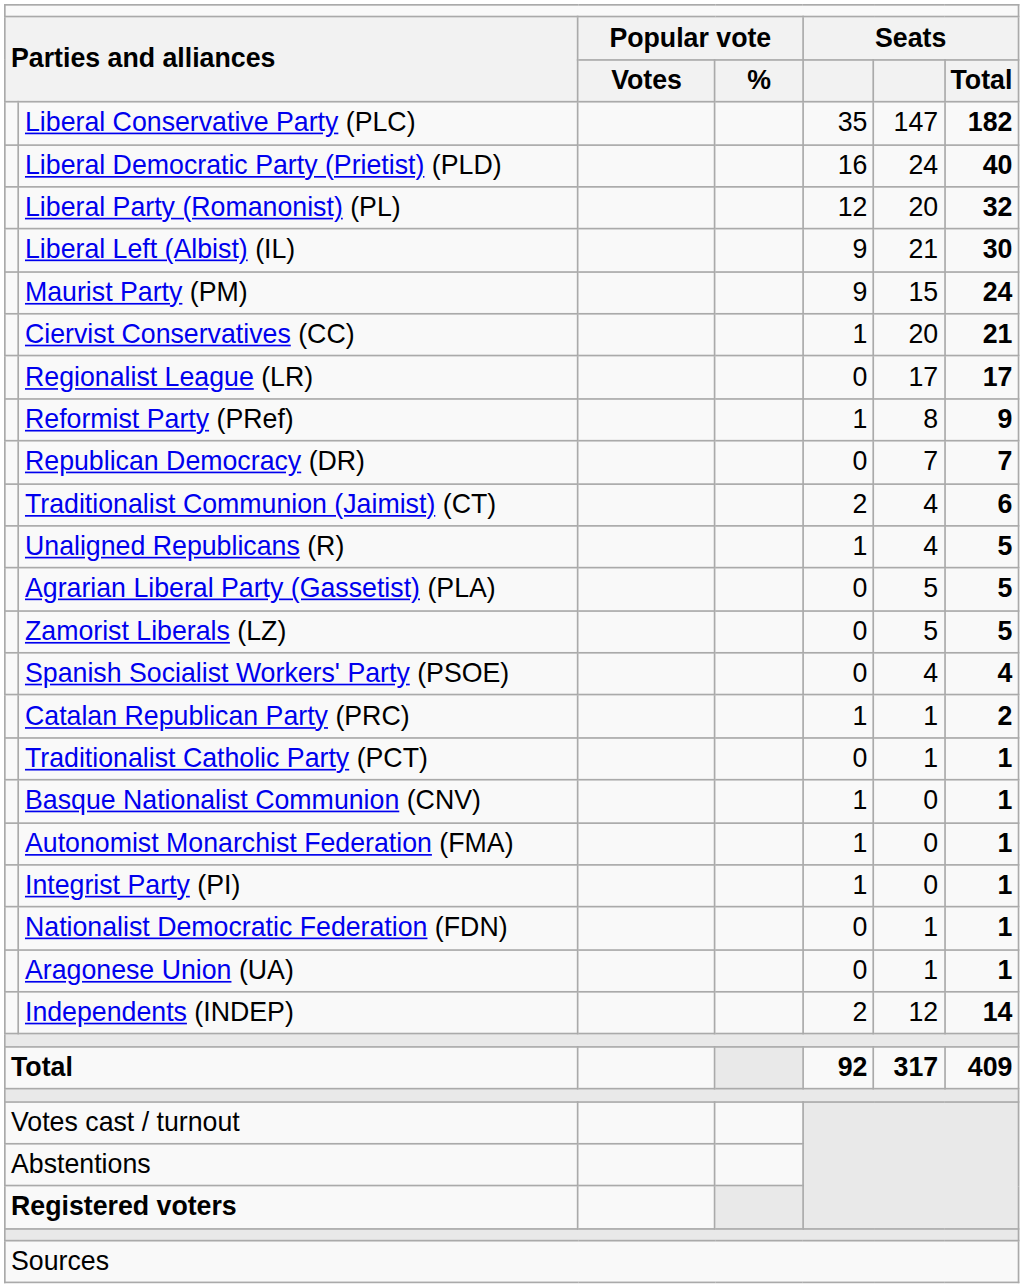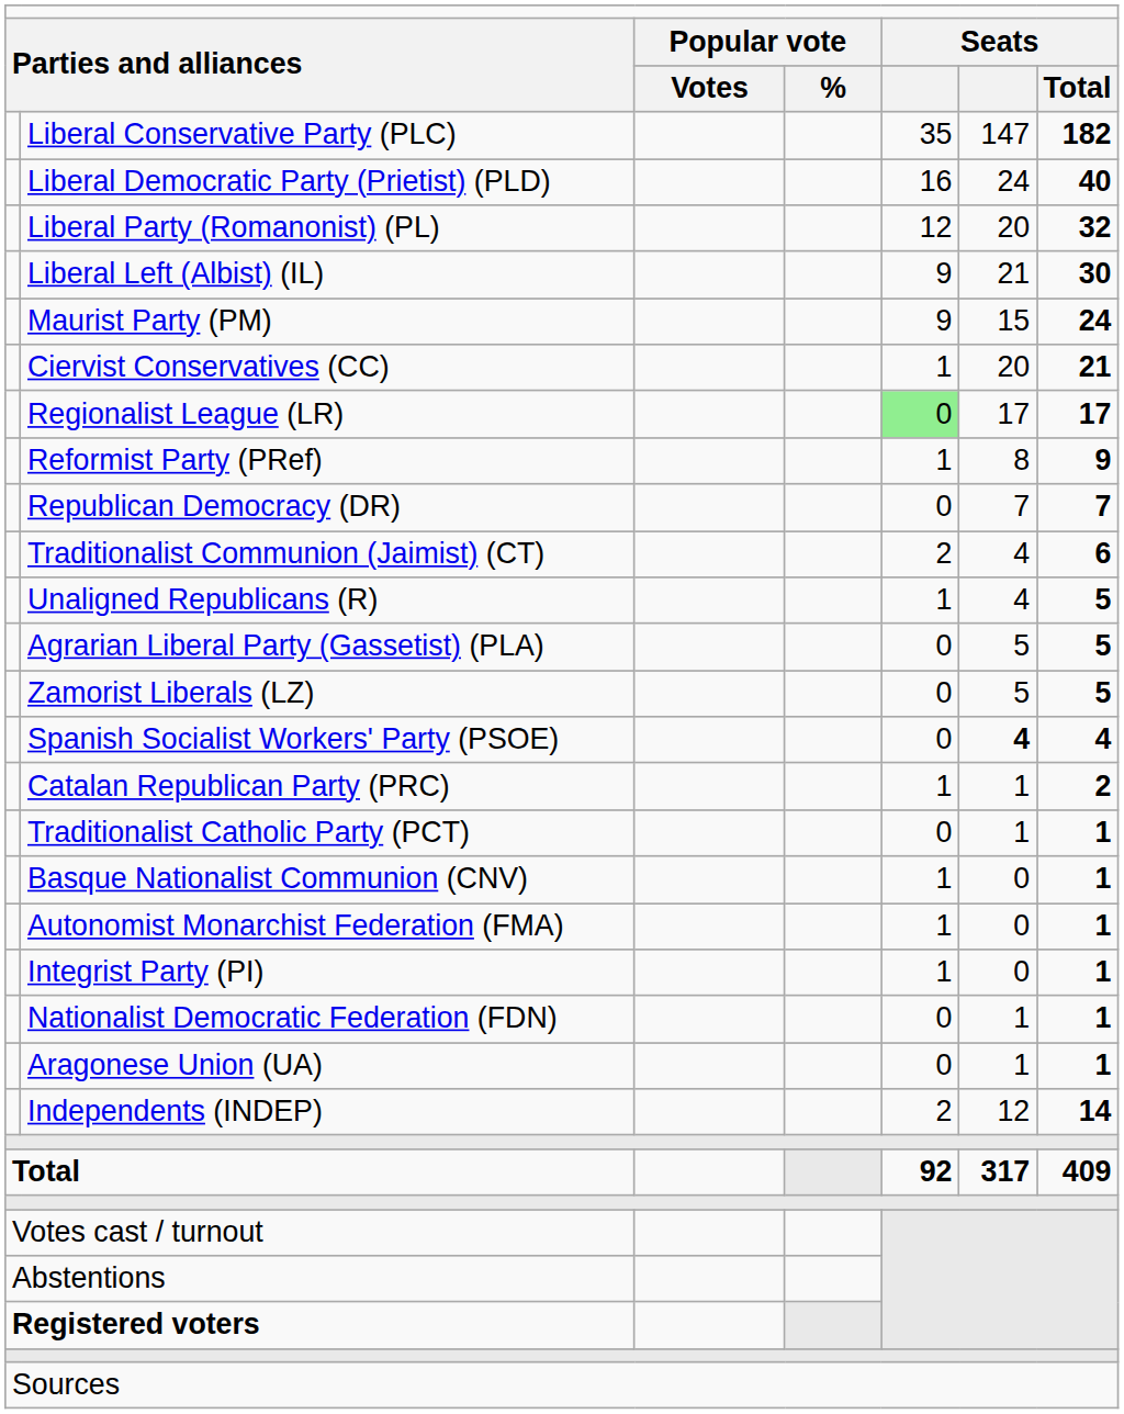Regionalist League (LR) | column 5: no background -> lightgreen background
Spanish Socialist Workers' Party (PSOE) | column 6: normal -> bold
